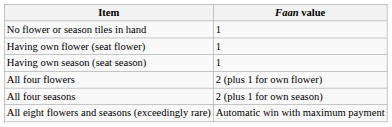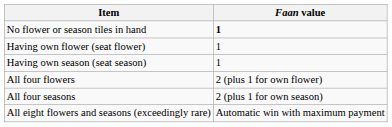No flower or season tiles in hand | Faan value: normal -> bold
